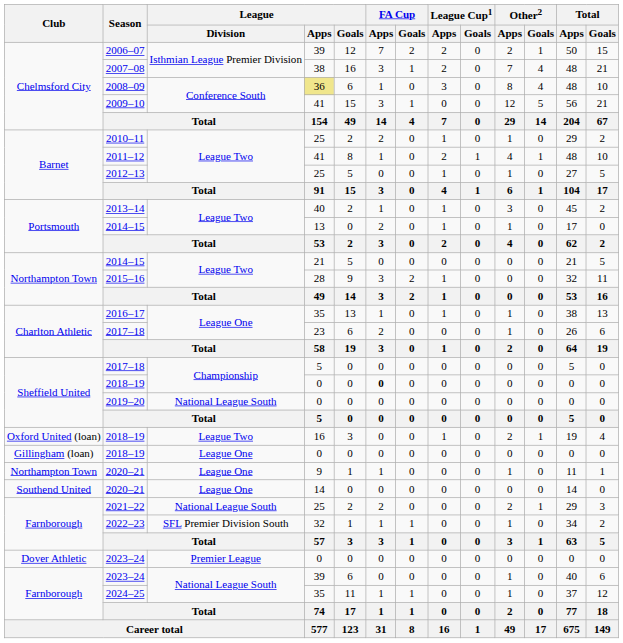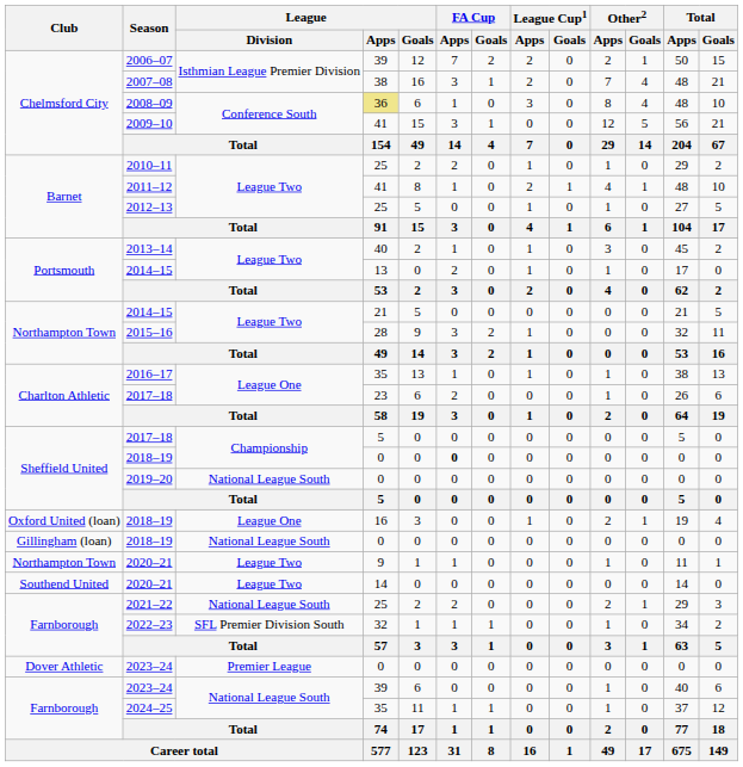Oxford United (loan) / 2018–19 | League / Division: League Two -> League One
Gillingham (loan) / 2018–19 | League / Division: League One -> National League South
Northampton Town / 2020–21 | League / Division: League One -> League Two
Southend United / 2020–21 | League / Division: League One -> League Two
